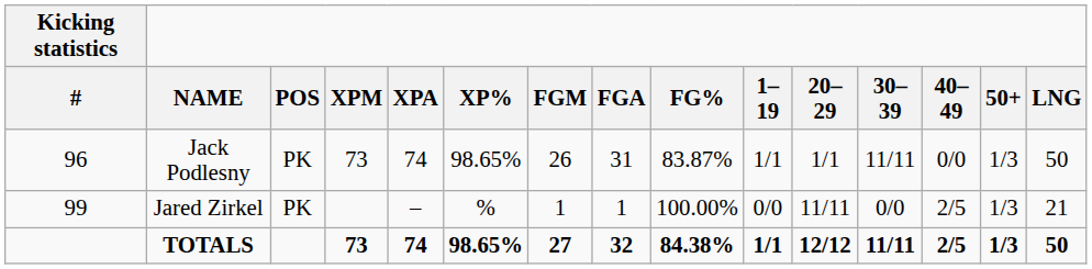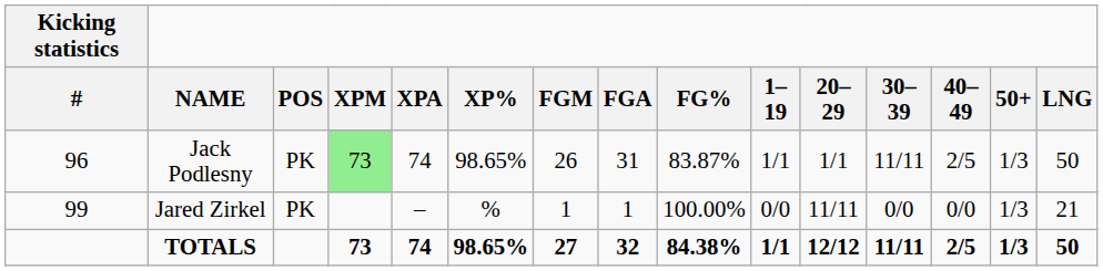Jack Podlesny | XPM: no background -> lightgreen background
Jack Podlesny | 40–49: 0/0 -> 2/5
Jared Zirkel | 40–49: 2/5 -> 0/0
